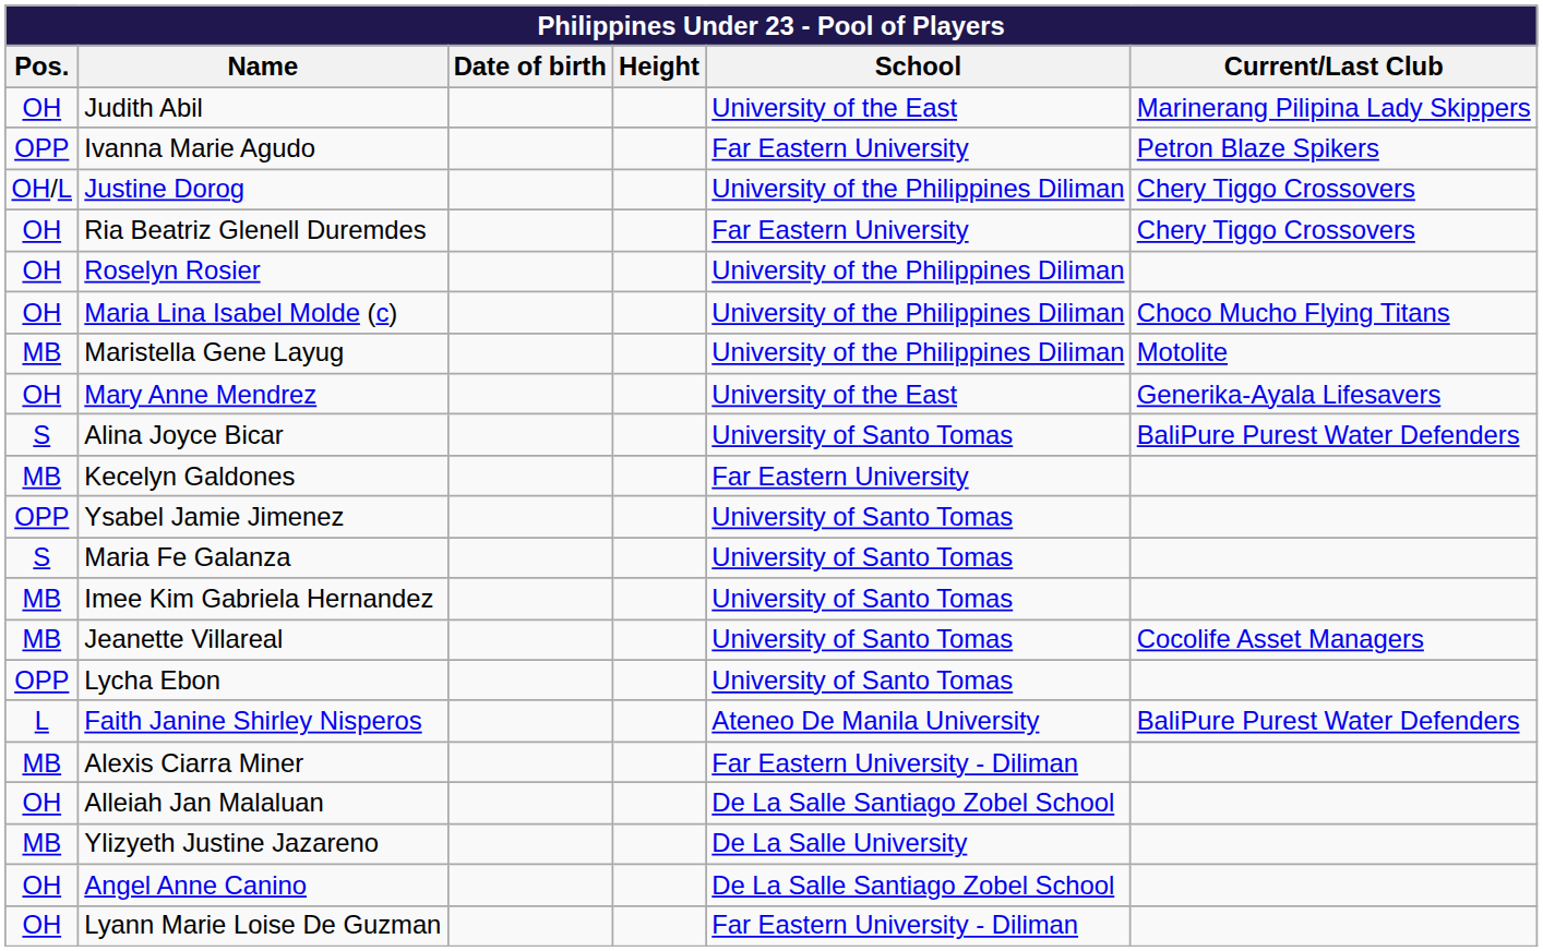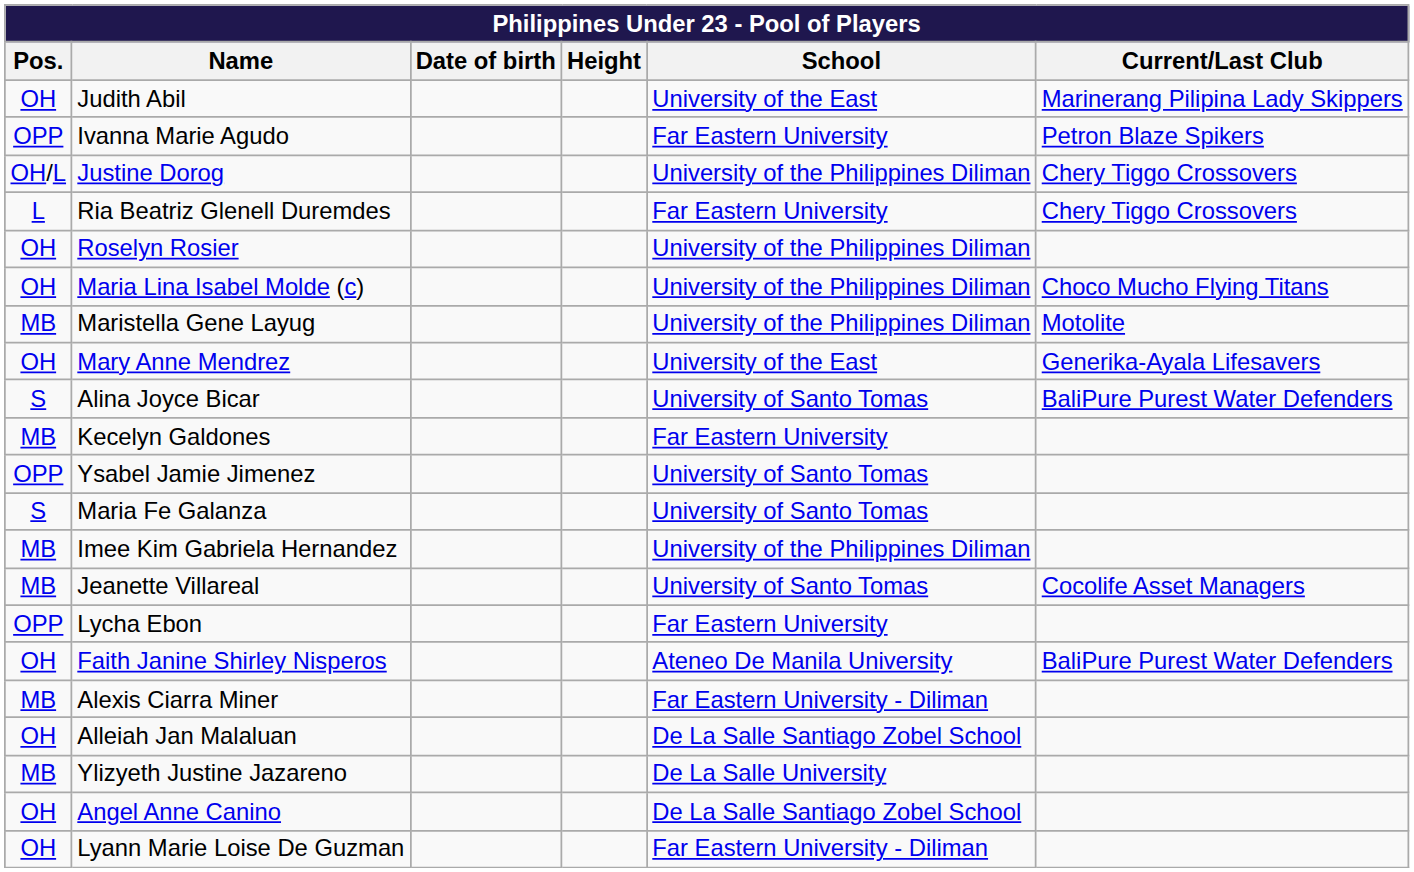Ria Beatriz Glenell Duremdes | Pos.: OH -> L
Imee Kim Gabriela Hernandez | School: University of Santo Tomas -> University of the Philippines Diliman
Lycha Ebon | School: University of Santo Tomas -> Far Eastern University
Faith Janine Shirley Nisperos | Pos.: L -> OH
